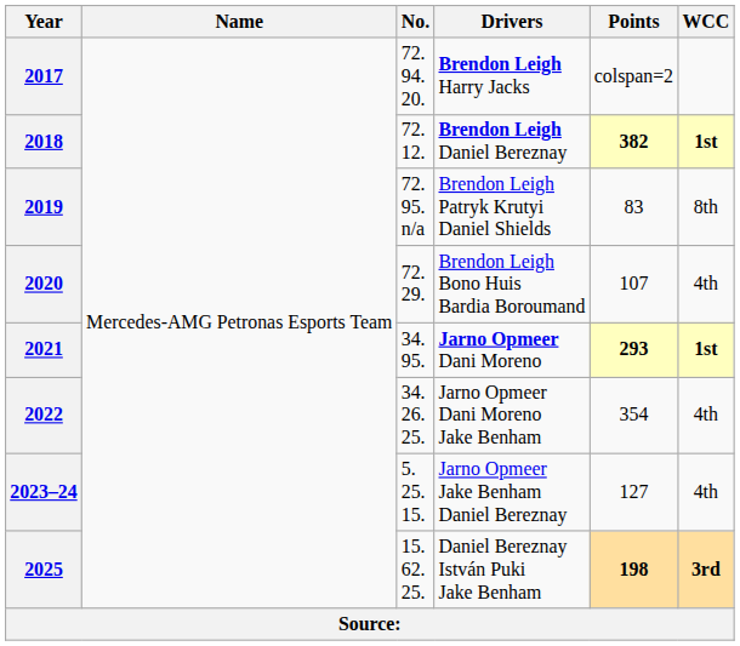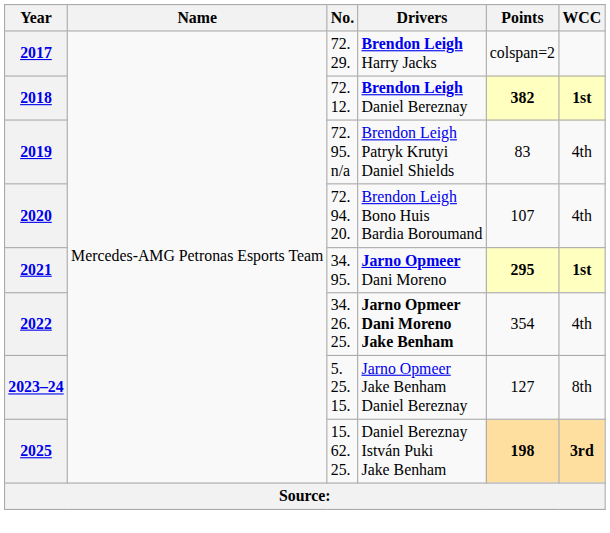2017 | No.: 72. 94. 20. -> 72. 29.
2019 | WCC: 8th -> 4th
2020 | No.: 72. 29. -> 72. 94. 20.
2021 | Points: 293 -> 295
2022 | Drivers: normal -> bold
2023–24 | WCC: 4th -> 8th
